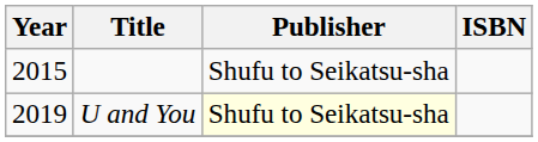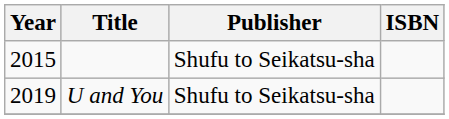U and You | Publisher: lightyellow background -> no background
